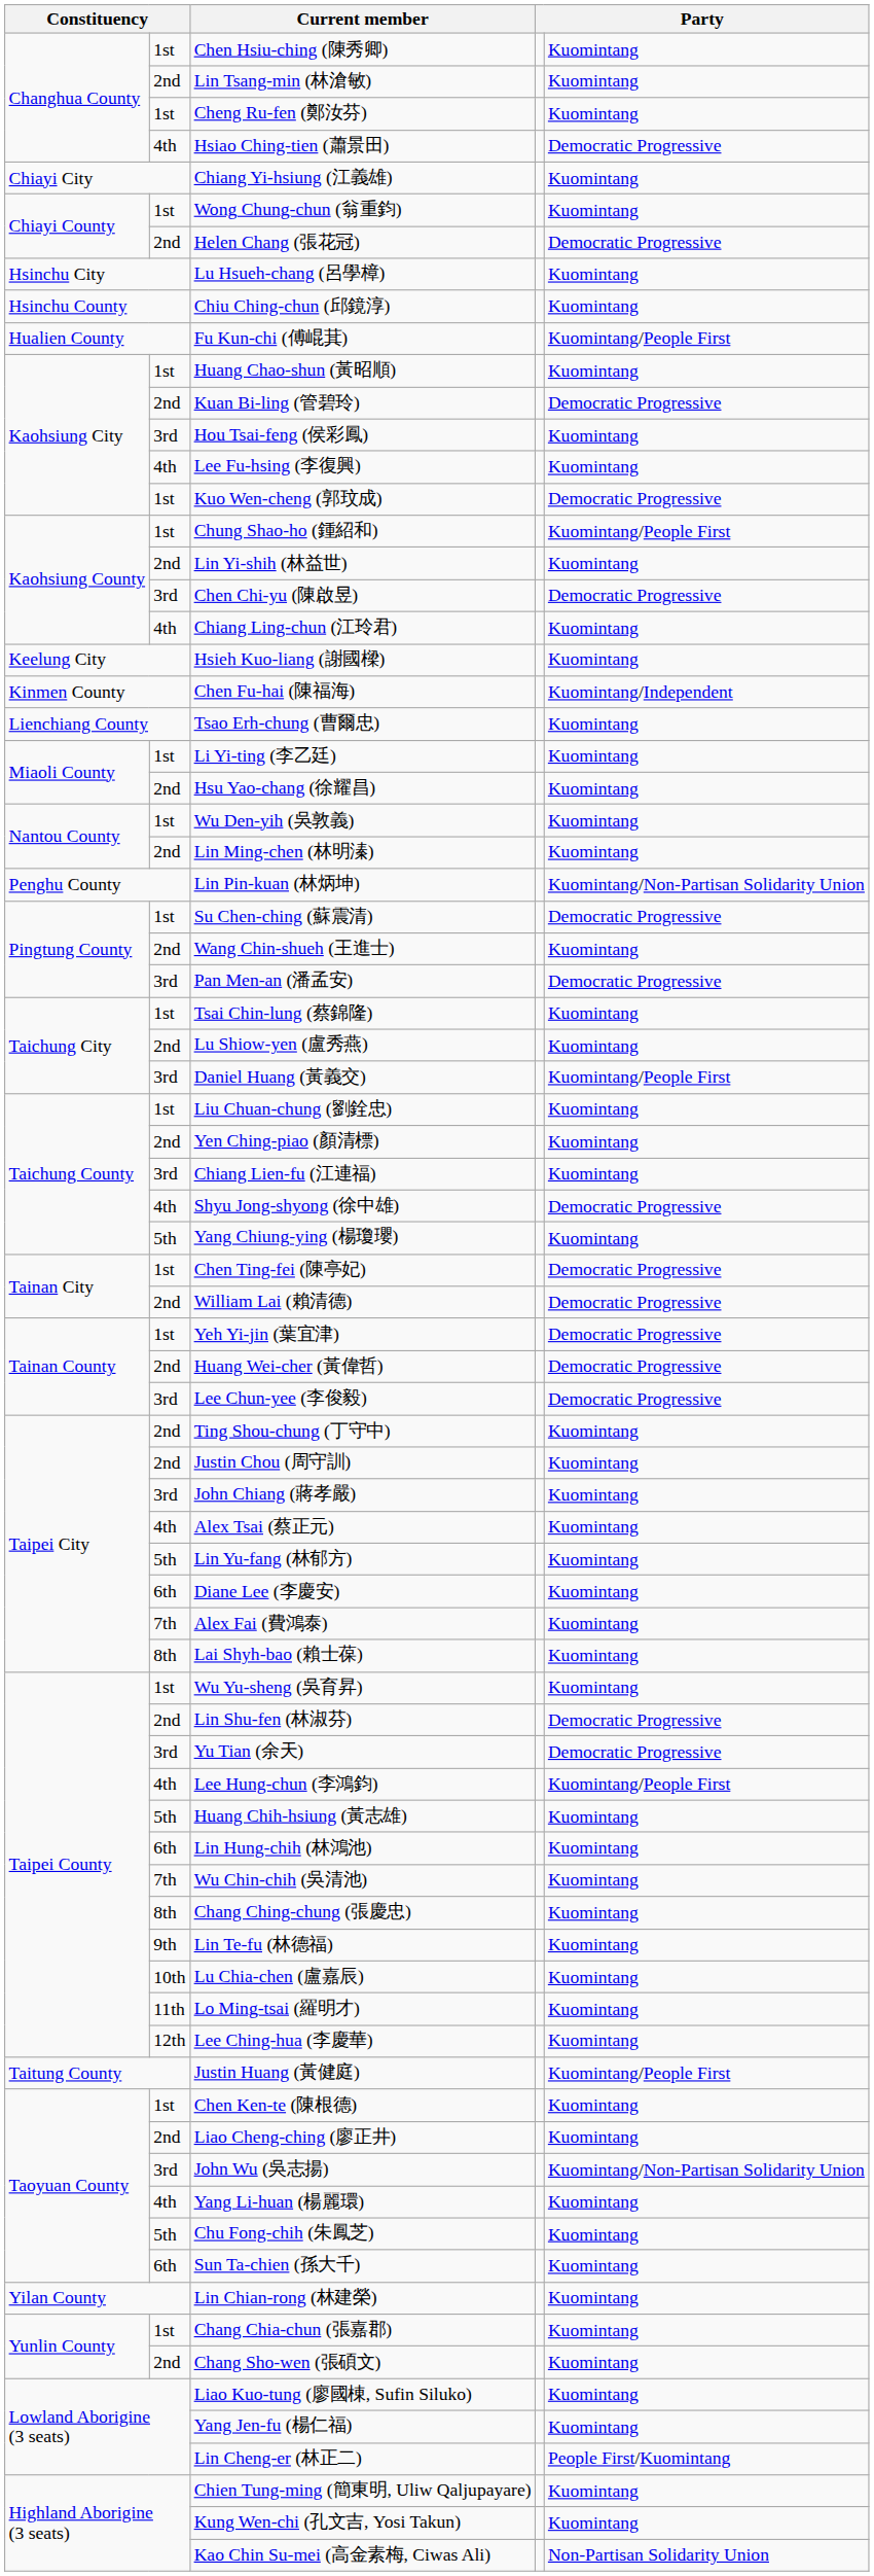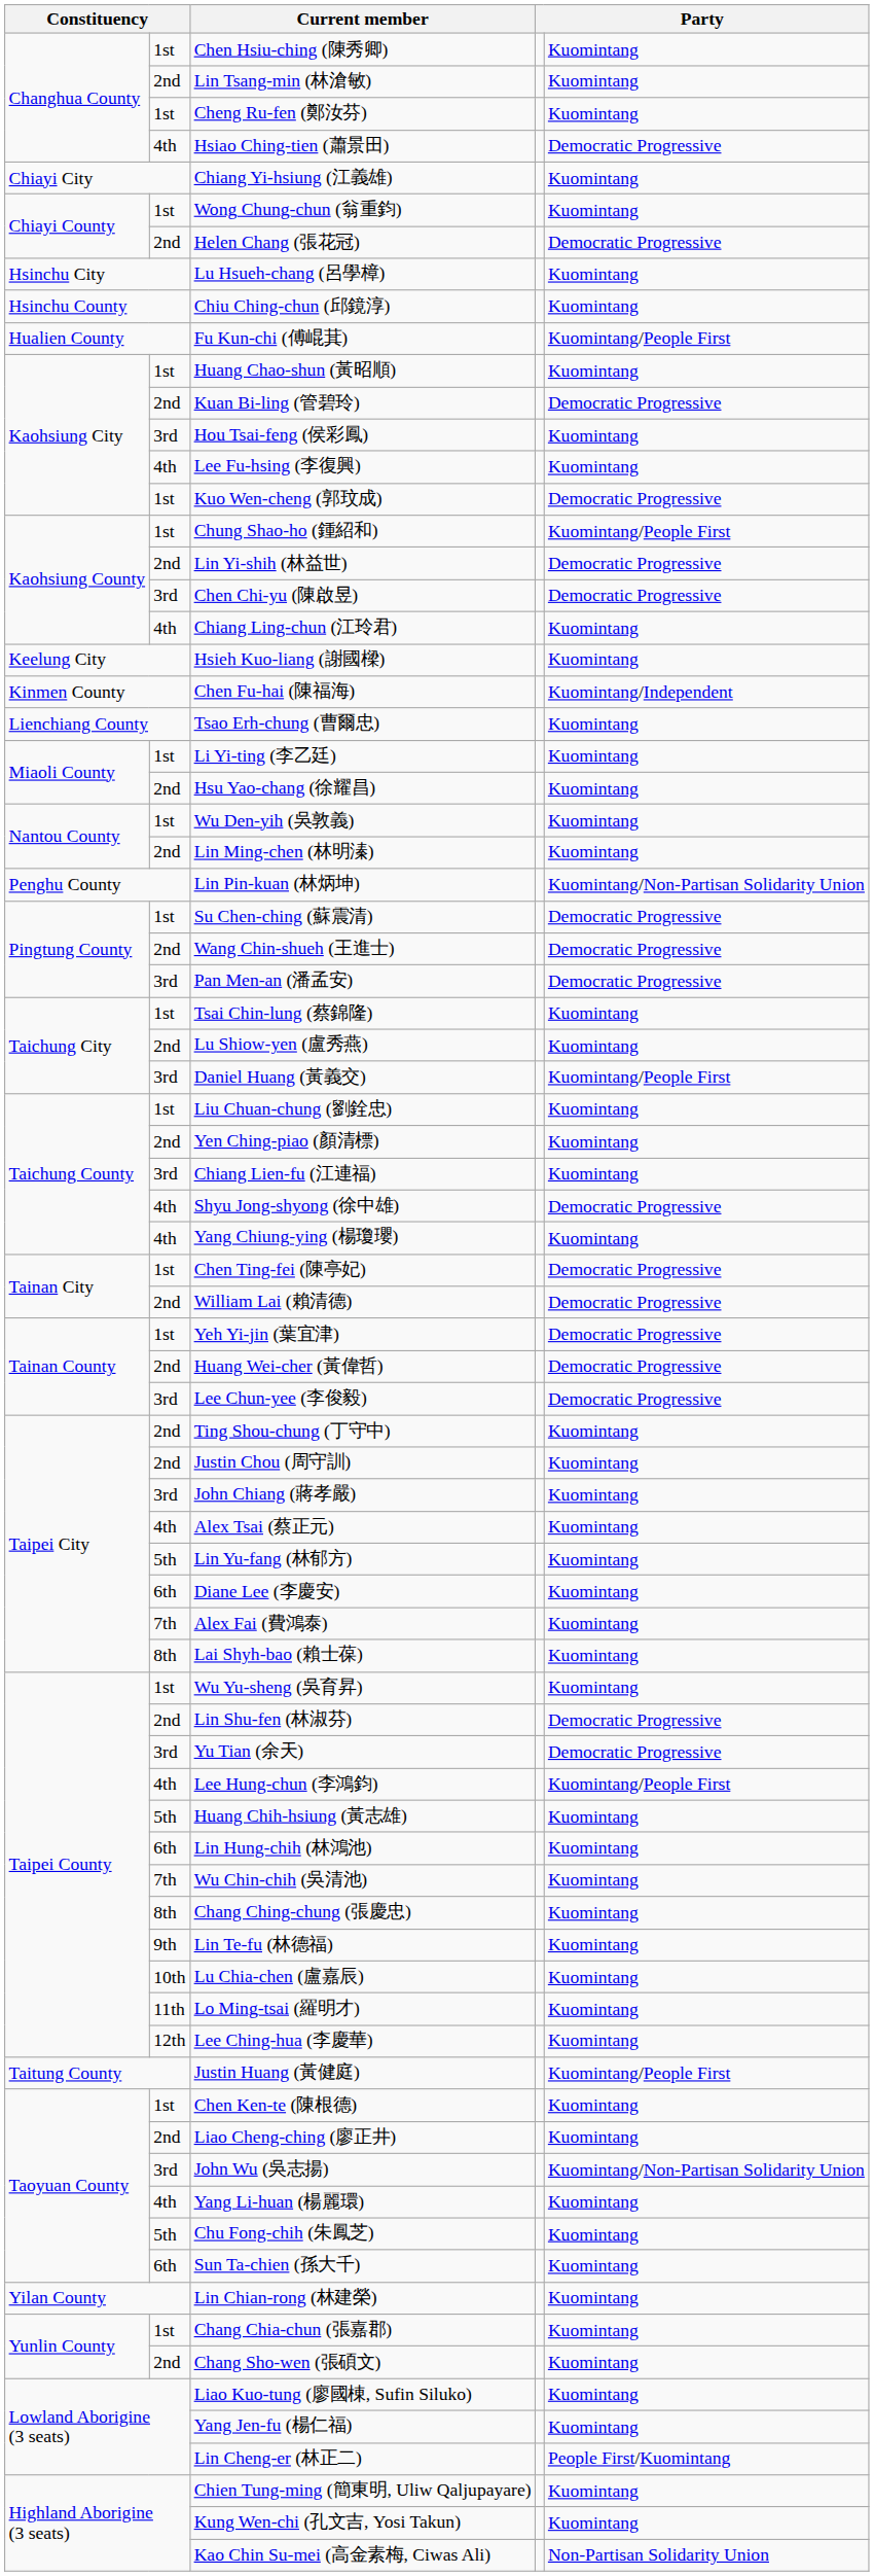Lin Yi-shih (林益世) | column 5: Kuomintang -> Democratic Progressive
Wang Chin-shueh (王進士) | column 5: Kuomintang -> Democratic Progressive
Yang Chiung-ying (楊瓊瓔) | column 2: 5th -> 4th
